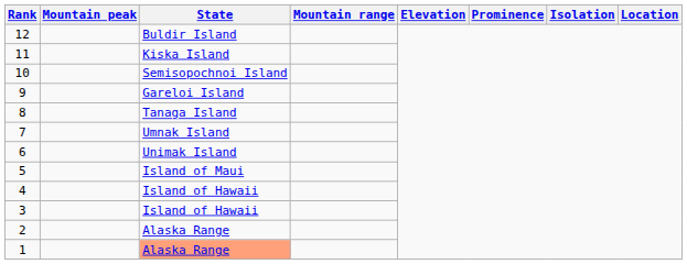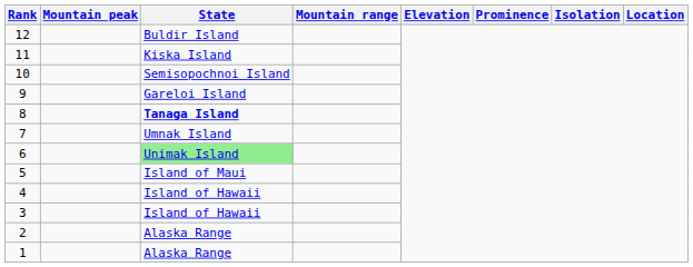8 | State: normal -> bold
6 | State: no background -> lightgreen background
1 | State: lightsalmon background -> no background
